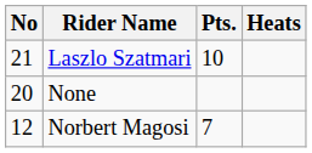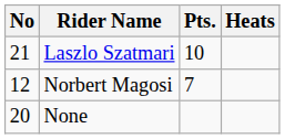rows swapped: Norbert Magosi <-> None
